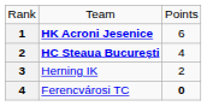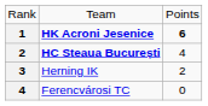HK Acroni Jesenice | column 3: normal -> bold
Ferencvárosi TC | column 3: bold -> normal
